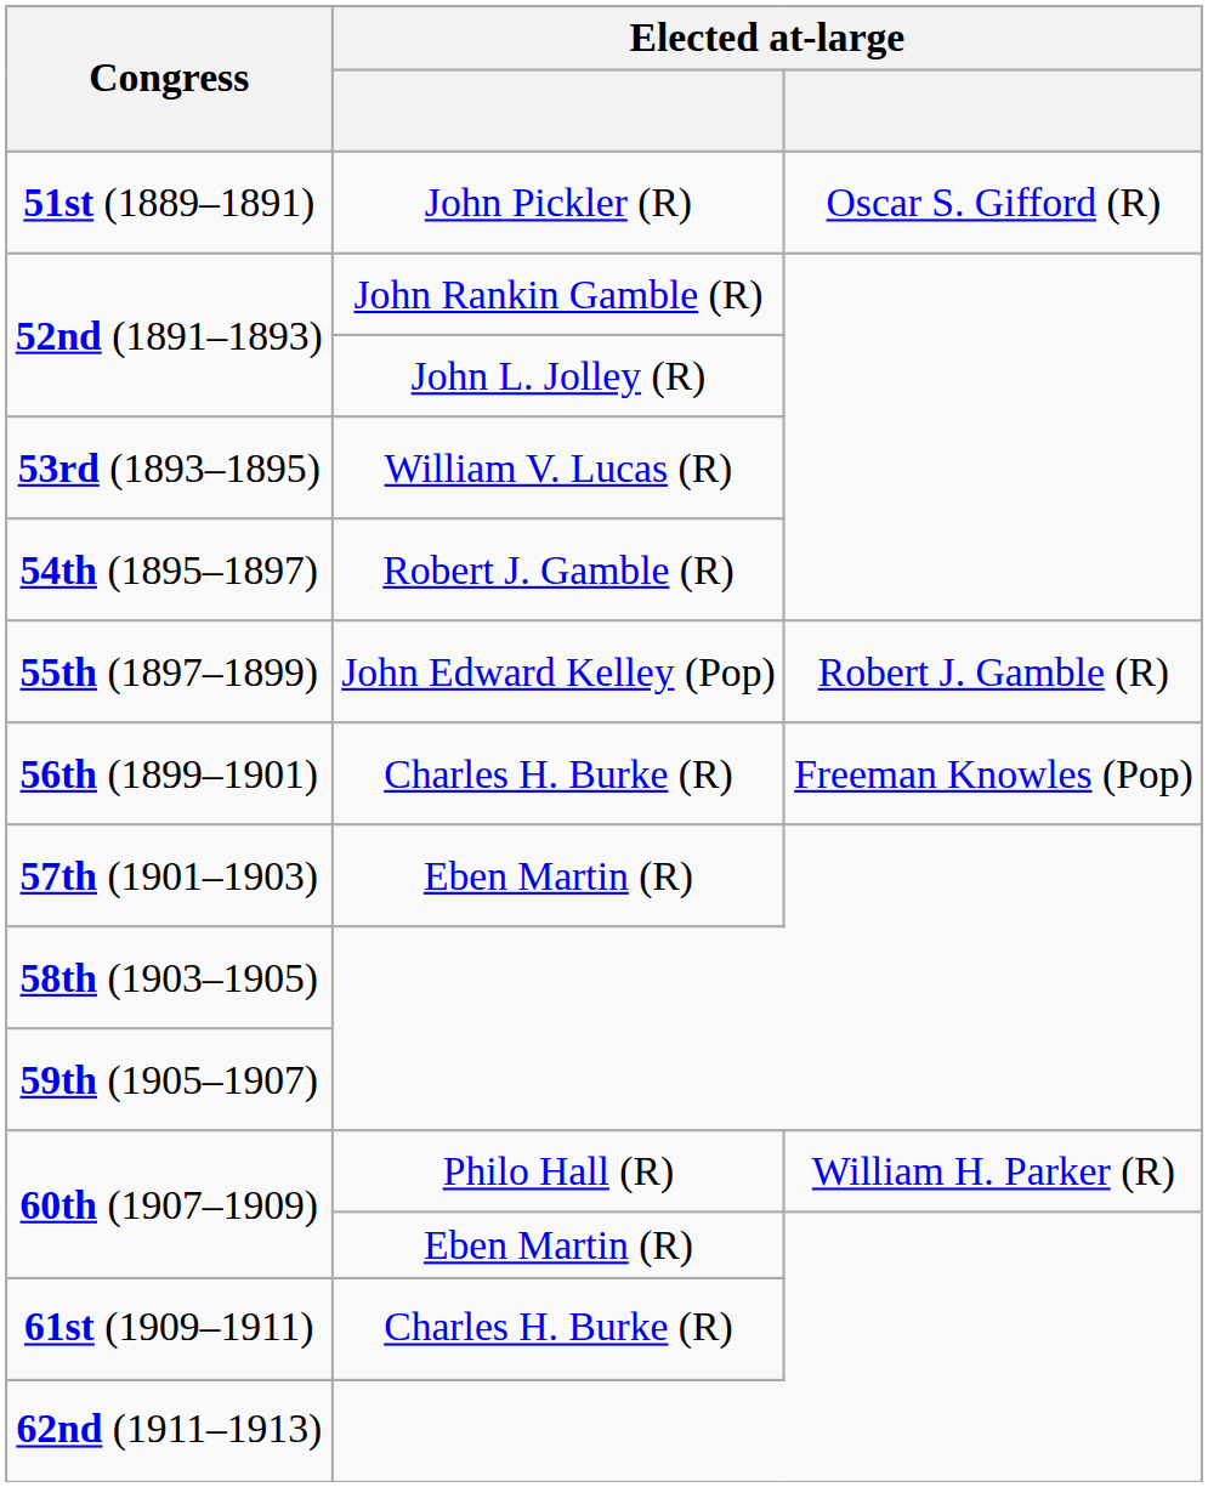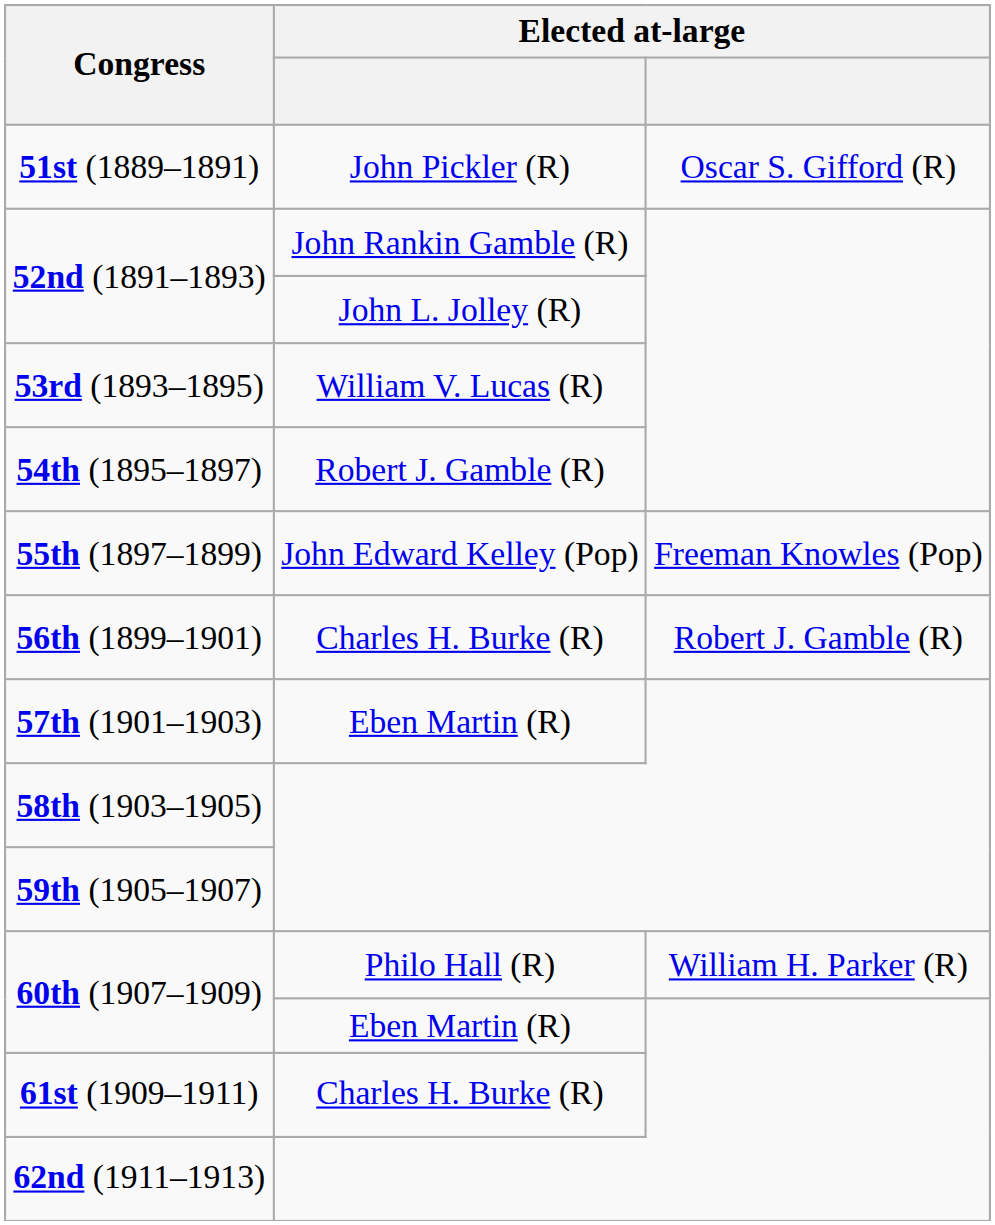55th (1897–1899) | column 3: Robert J. Gamble (R) -> Freeman Knowles (Pop)
56th (1899–1901) | column 3: Freeman Knowles (Pop) -> Robert J. Gamble (R)
